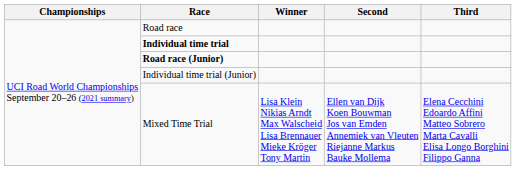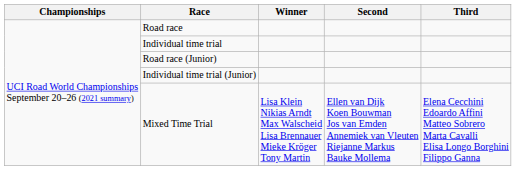Individual time trial | Race: bold -> normal
Road race (Junior) | Race: bold -> normal
